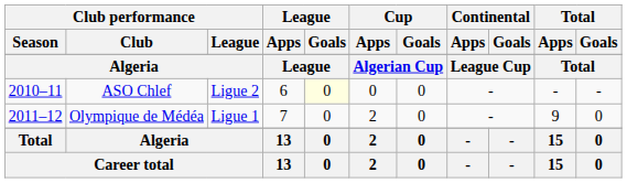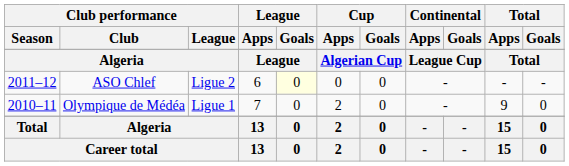ASO Chlef | Club performance / Season: 2010–11 -> 2011–12
Olympique de Médéa | Club performance / Season: 2011–12 -> 2010–11
